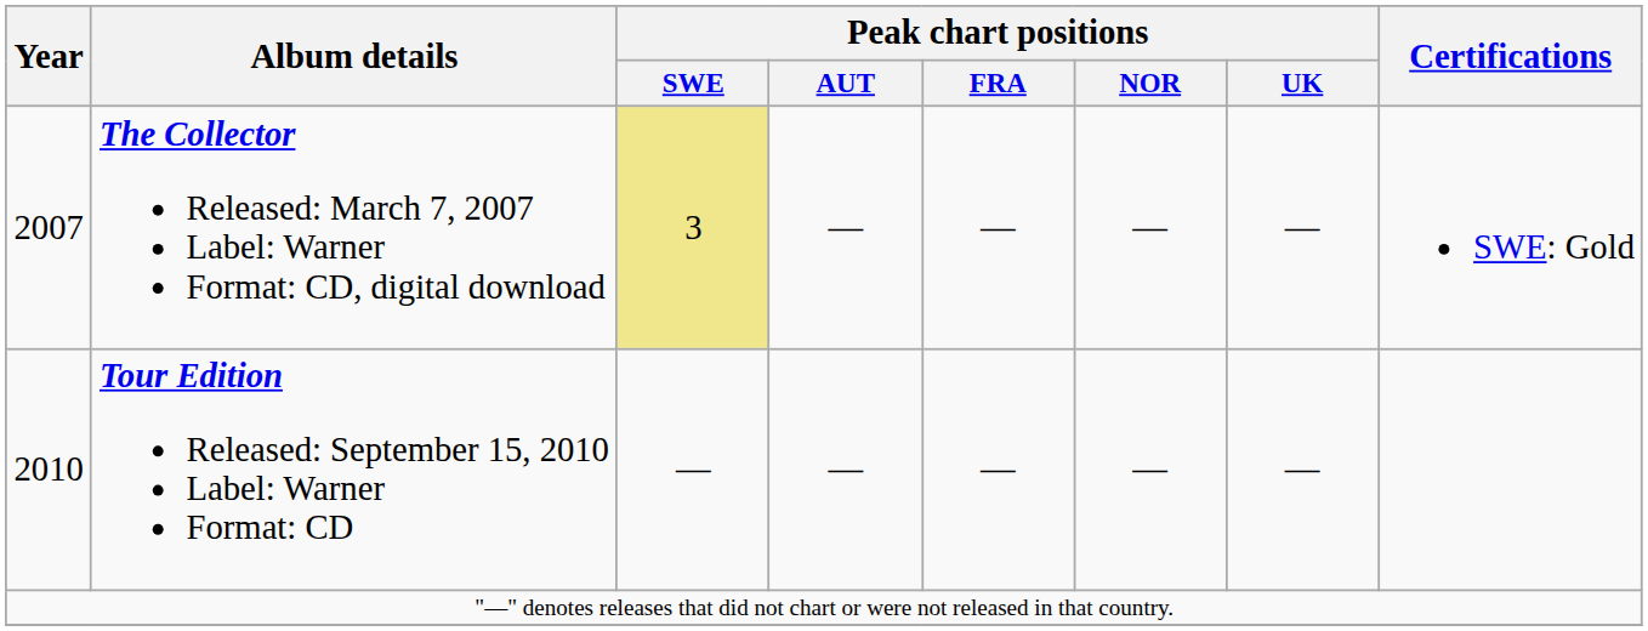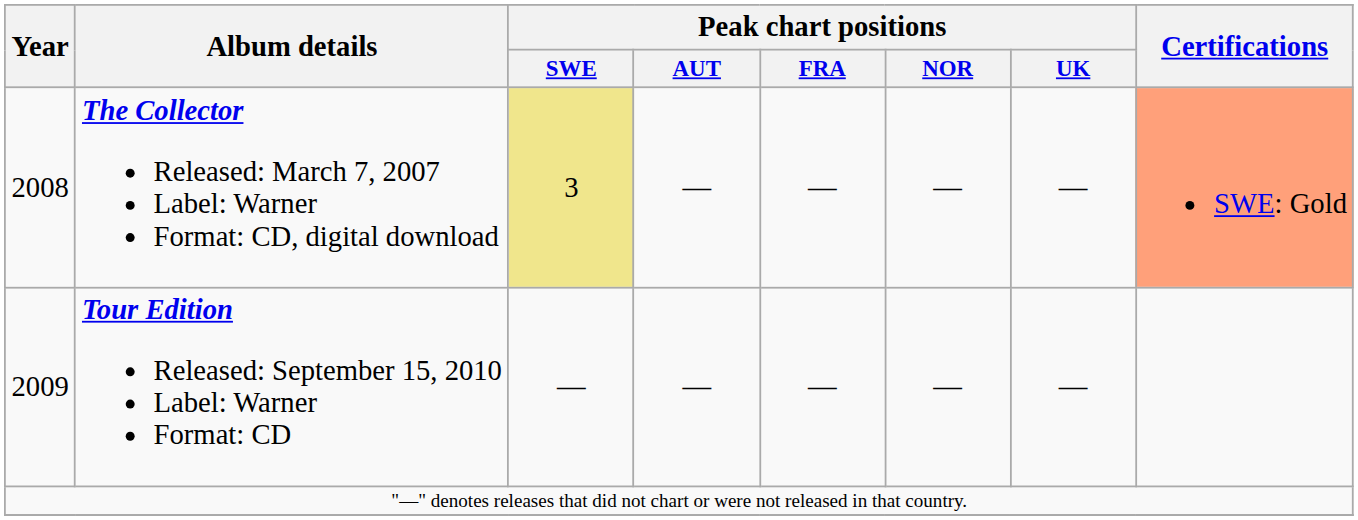row 3 | Year: 2007 -> 2008
row 3 | Certifications: no background -> lightsalmon background
row 4 | Year: 2010 -> 2009
